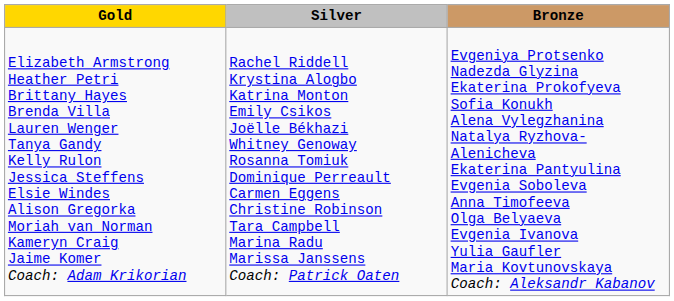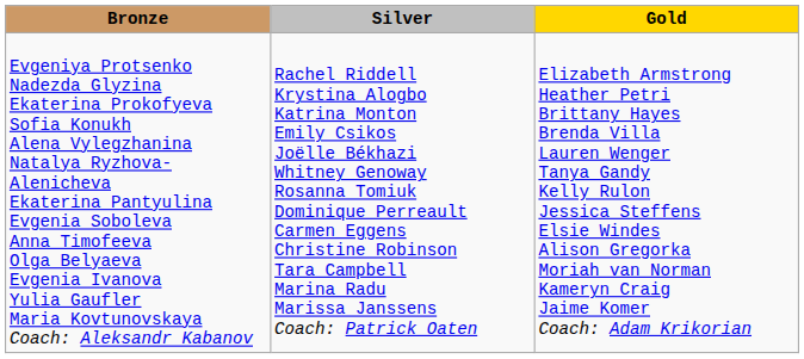columns swapped: Gold <-> Bronze
